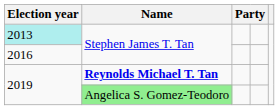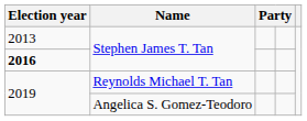2013 | Election year: paleturquoise background -> no background
2016 | Election year: normal -> bold
2019 / Reynolds Michael T. Tan | Name: bold -> normal
2019 / Angelica S. Gomez-Teodoro | Name: lightgreen background -> no background
